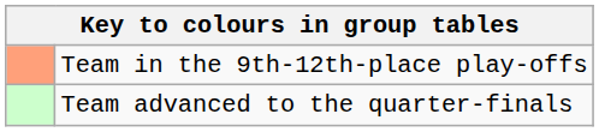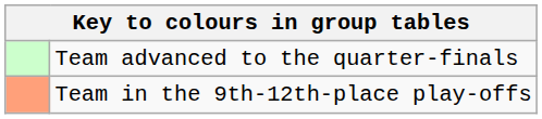rows swapped: Team advanced to the quarter-finals <-> Team in the 9th-12th-place play-offs
